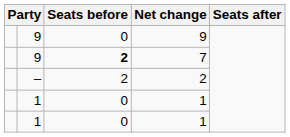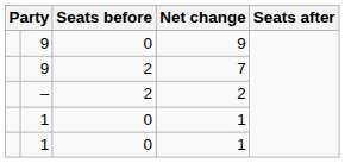7 | Seats before: bold -> normal
